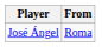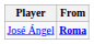José Ángel | From: normal -> bold
